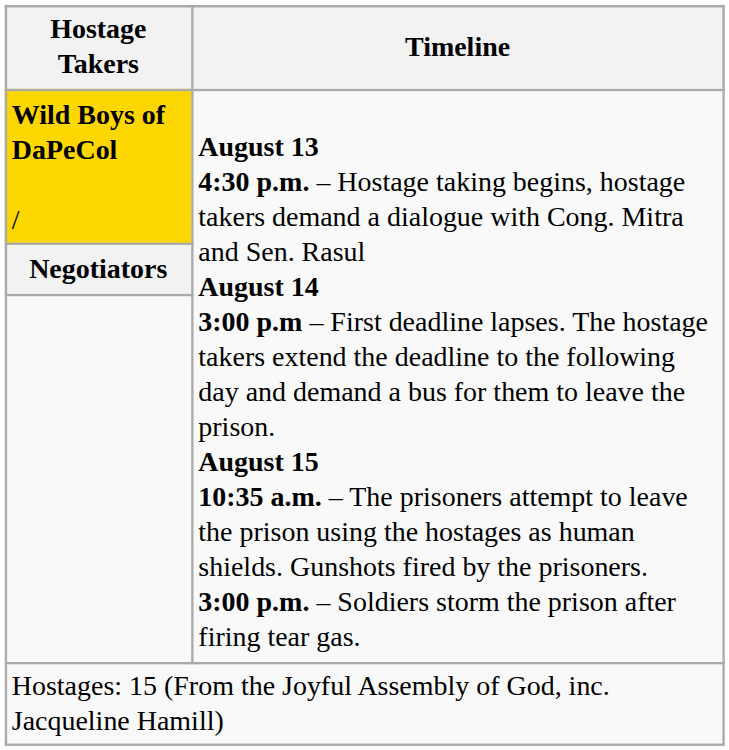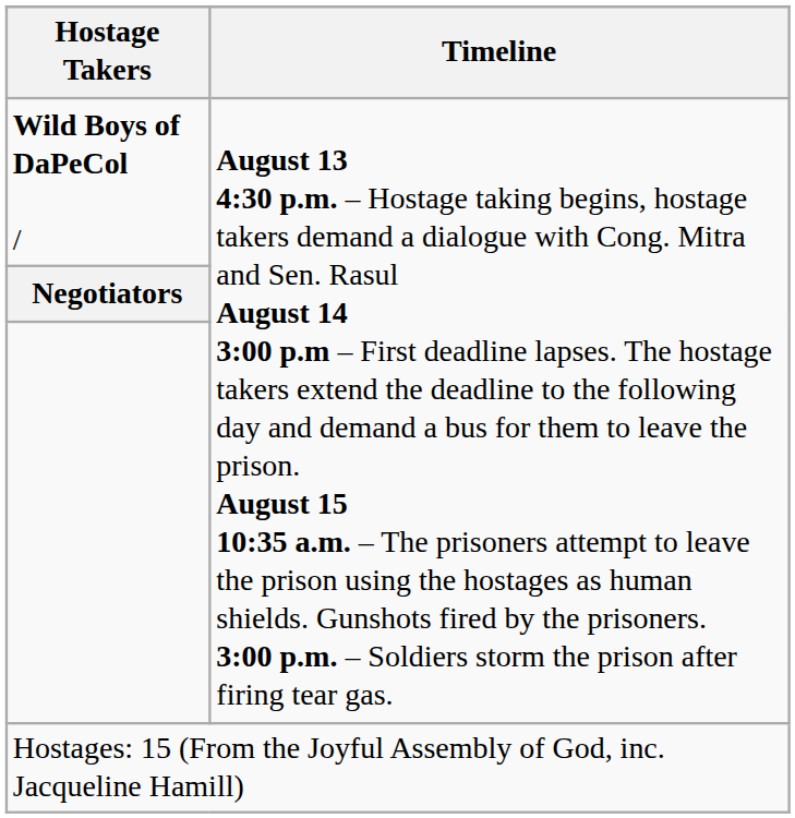Wild Boys of DaPeCol / | Hostage Takers: gold background -> no background
